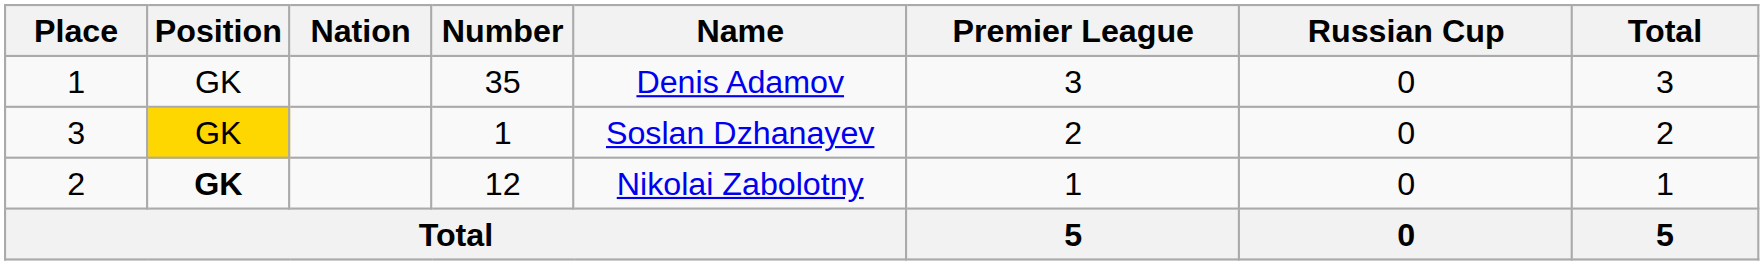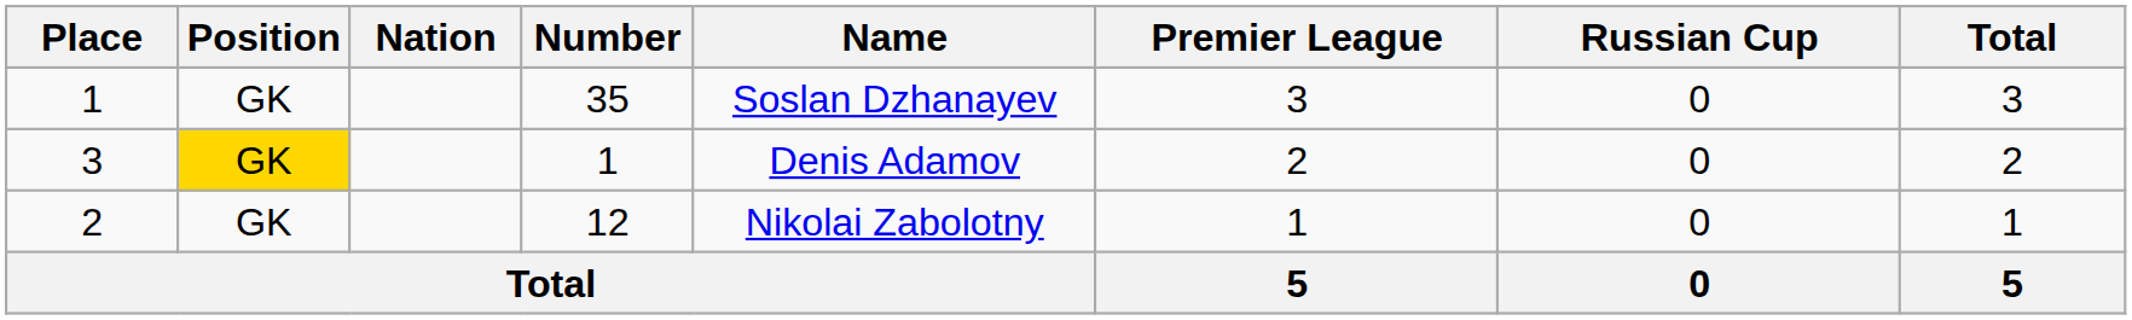row 2 | Name: Denis Adamov -> Soslan Dzhanayev
row 3 | Name: Soslan Dzhanayev -> Denis Adamov
row 4 | Position: bold -> normal
